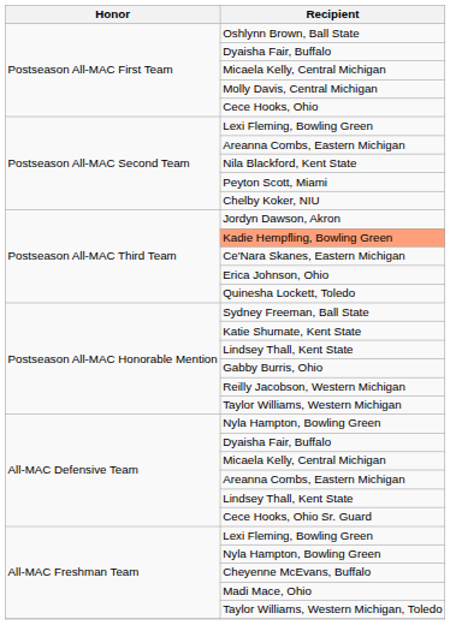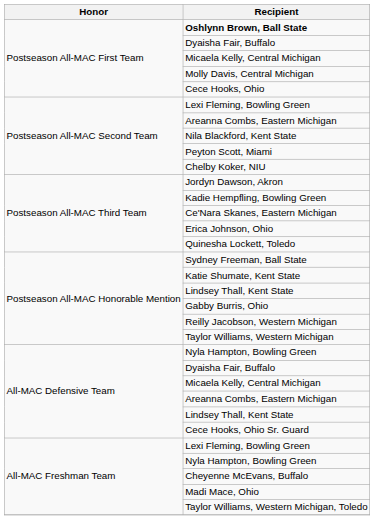row 2 | Recipient: normal -> bold
row 13 | Recipient: lightsalmon background -> no background
